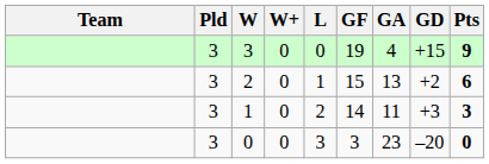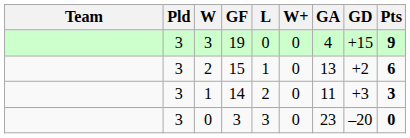columns swapped: W+ <-> GF
